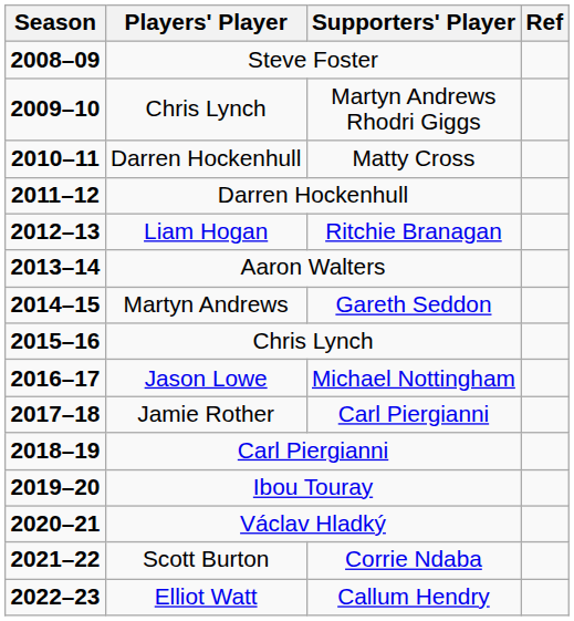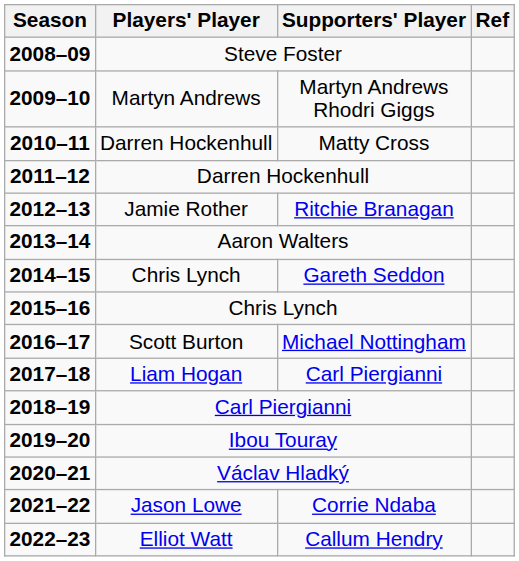Martyn Andrews Rhodri Giggs | Players' Player: Chris Lynch -> Martyn Andrews
Ritchie Branagan | Players' Player: Liam Hogan -> Jamie Rother
Gareth Seddon | Players' Player: Martyn Andrews -> Chris Lynch
Michael Nottingham | Players' Player: Jason Lowe -> Scott Burton
2017–18 / Carl Piergianni | Players' Player: Jamie Rother -> Liam Hogan
Corrie Ndaba | Players' Player: Scott Burton -> Jason Lowe
